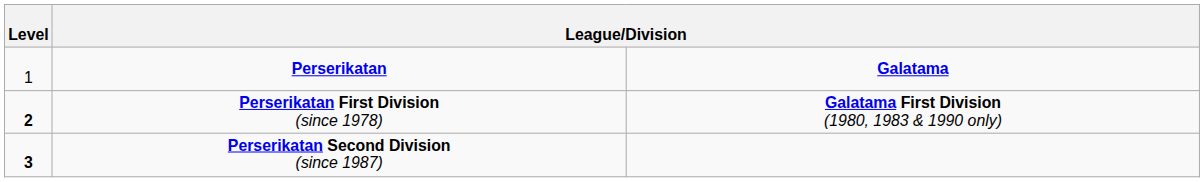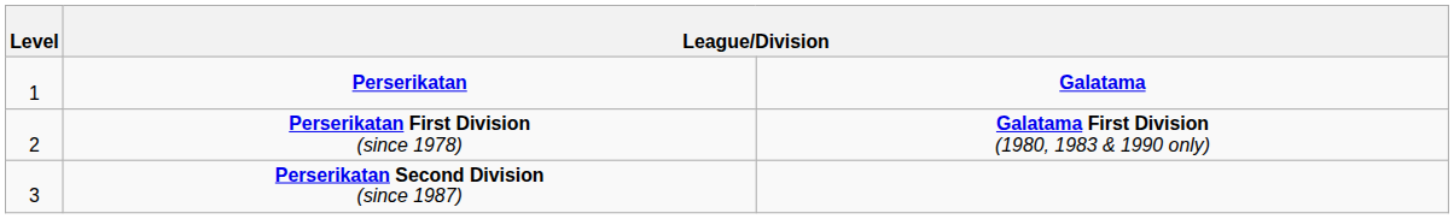Perserikatan First Division (since 1978) | Level: bold -> normal
Perserikatan Second Division (since 1987) | Level: bold -> normal
